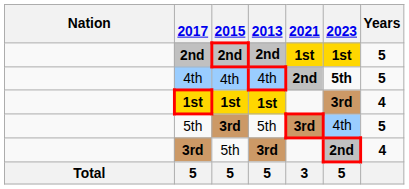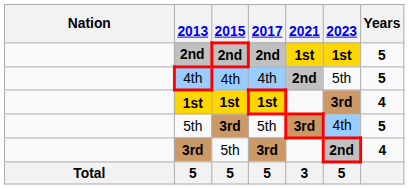columns swapped: 2013 <-> 2017
row 3 | 2023: bold -> normal
